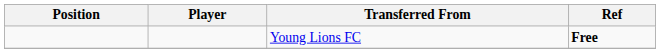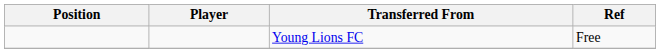Young Lions FC | Ref: bold -> normal
